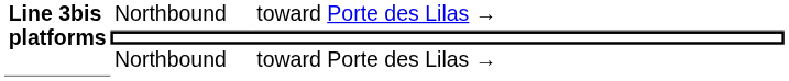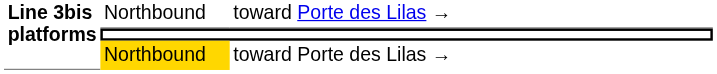row 2 | column 2: no background -> gold background
